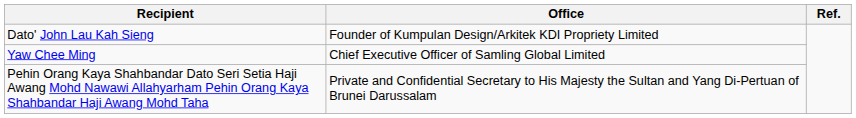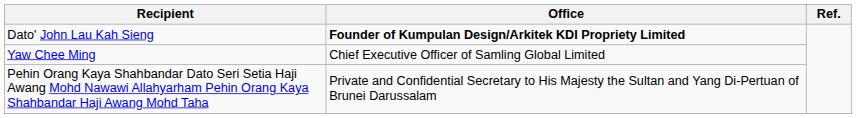Dato' John Lau Kah Sieng | Office: normal -> bold
